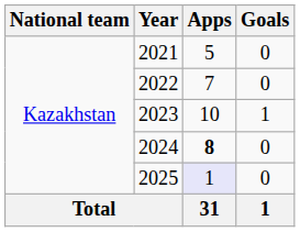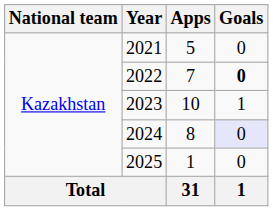2022 | Goals: normal -> bold
2024 | Apps: bold -> normal
2024 | Goals: no background -> lavender background
2025 | Apps: lavender background -> no background
